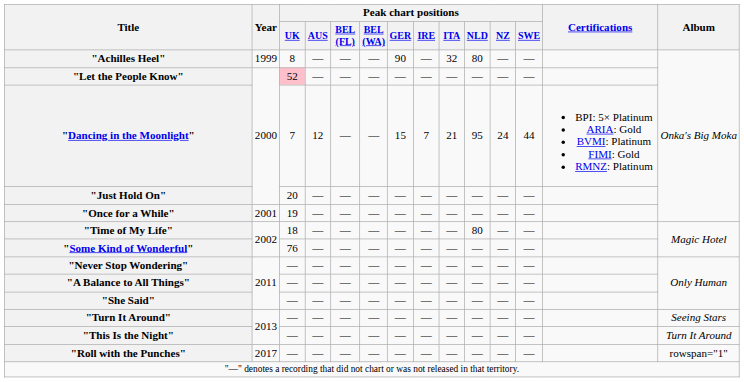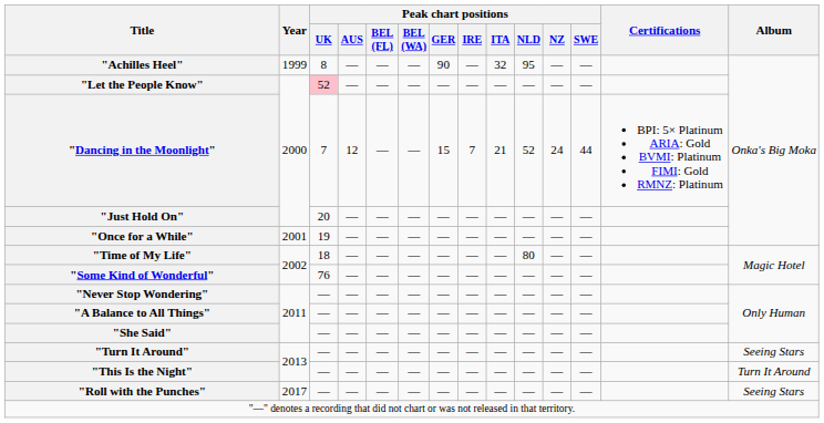"Achilles Heel" | Peak chart positions / NLD: 80 -> 95
"Dancing in the Moonlight" | Peak chart positions / NLD: 95 -> 52
"Roll with the Punches" | Album: rowspan="1" -> Seeing Stars
